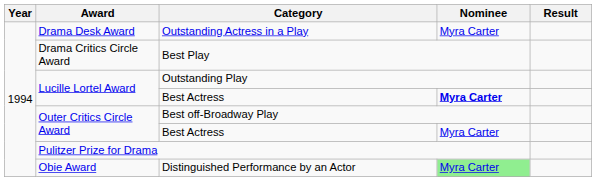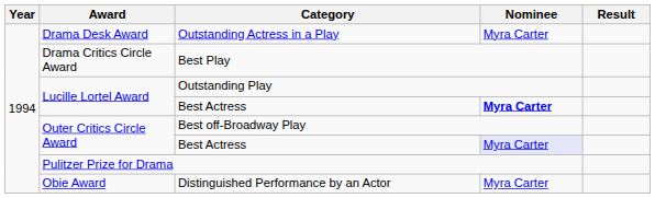Outer Critics Circle Award / Best Actress | Nominee: no background -> lavender background
Distinguished Performance by an Actor | Nominee: lightgreen background -> no background
